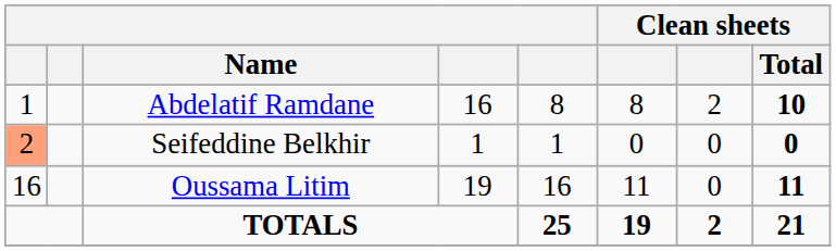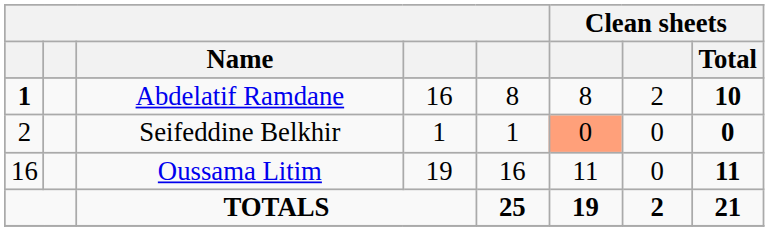Abdelatif Ramdane | column 1: normal -> bold
Seifeddine Belkhir | column 1: lightsalmon background -> no background
Seifeddine Belkhir | column 6: no background -> lightsalmon background
